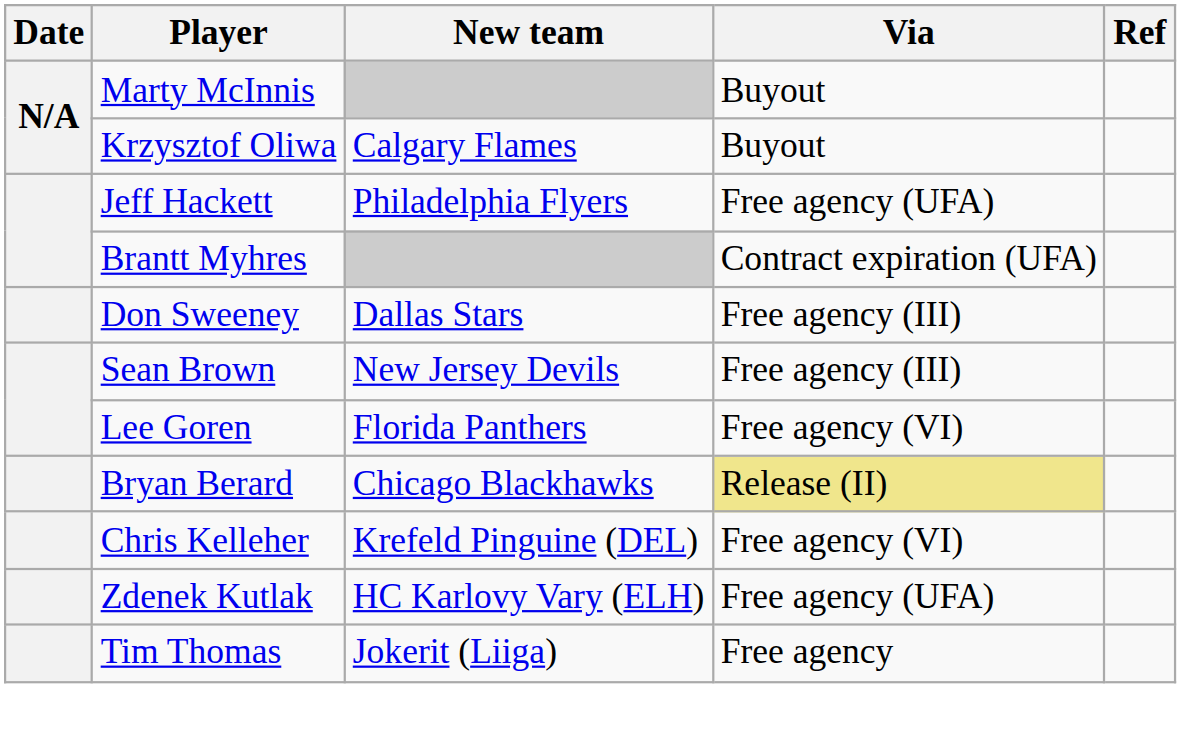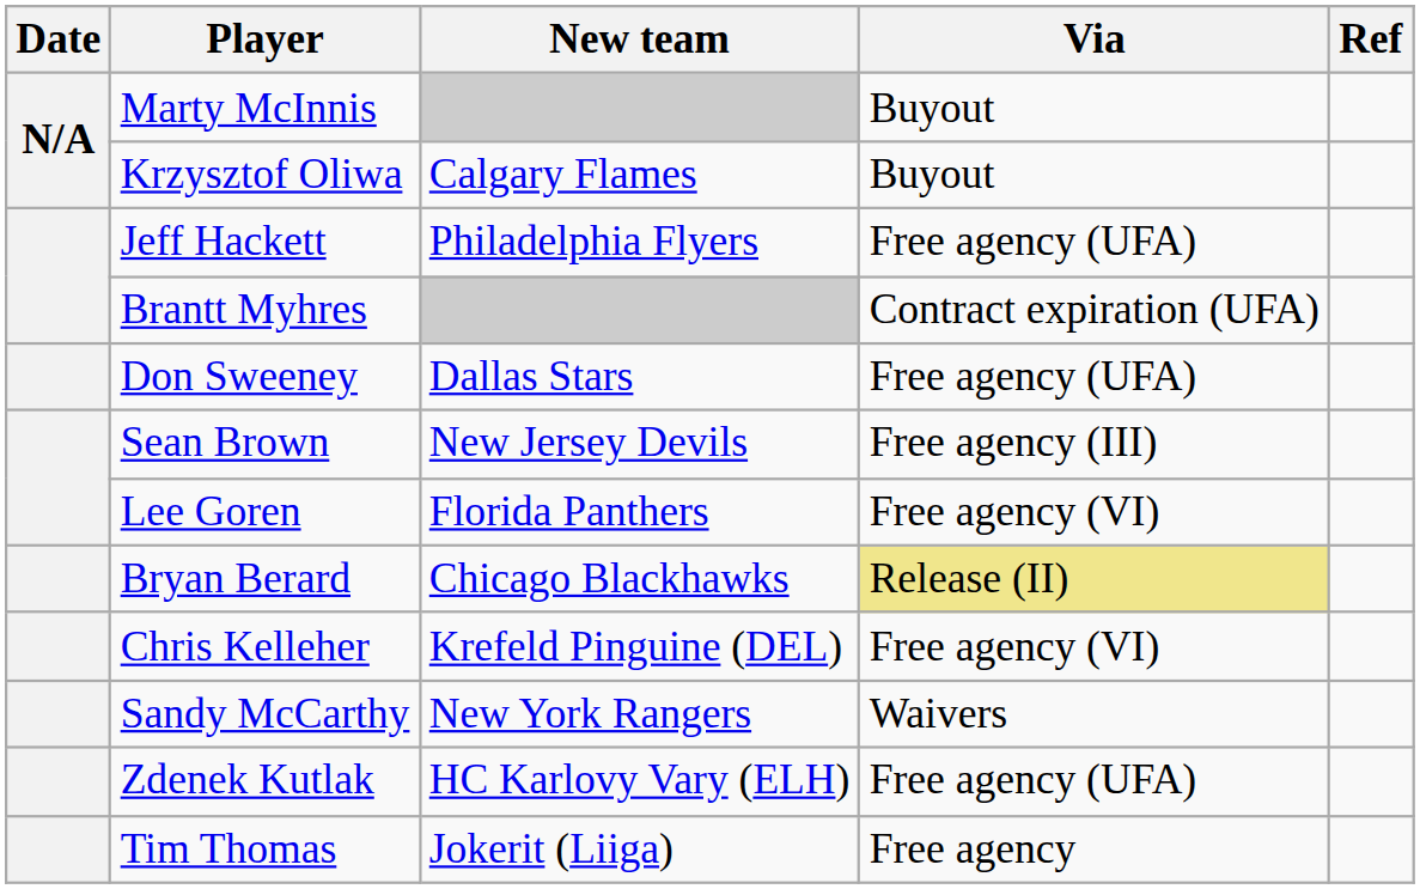Don Sweeney | Via: Free agency (III) -> Free agency (UFA)
+ row: Sandy McCarthy | New York Rangers | Waivers
